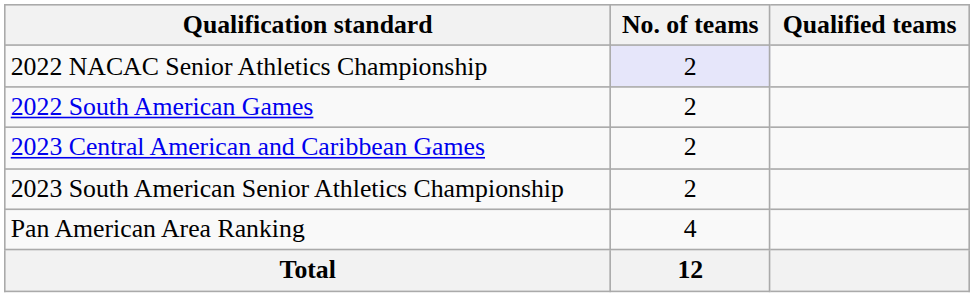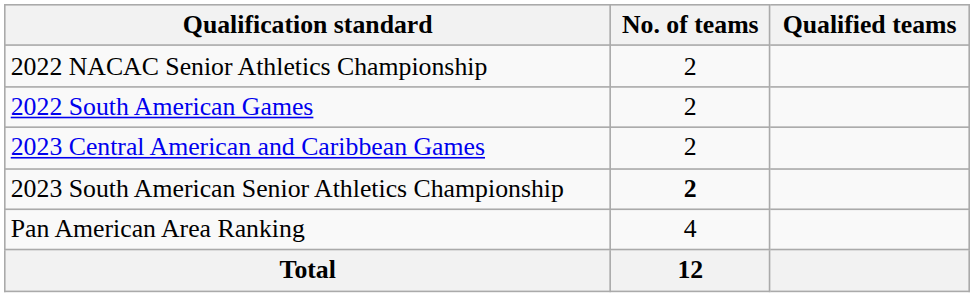2022 NACAC Senior Athletics Championship | No. of teams: lavender background -> no background
2023 South American Senior Athletics Championship | No. of teams: normal -> bold
